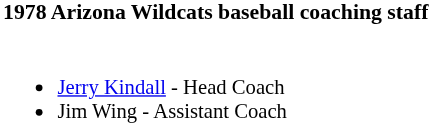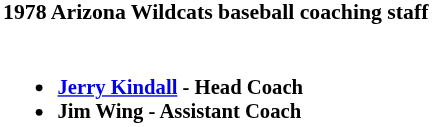Jerry Kindall - Head Coach Jim Wing - Assistant Coach | column 1: normal -> bold
